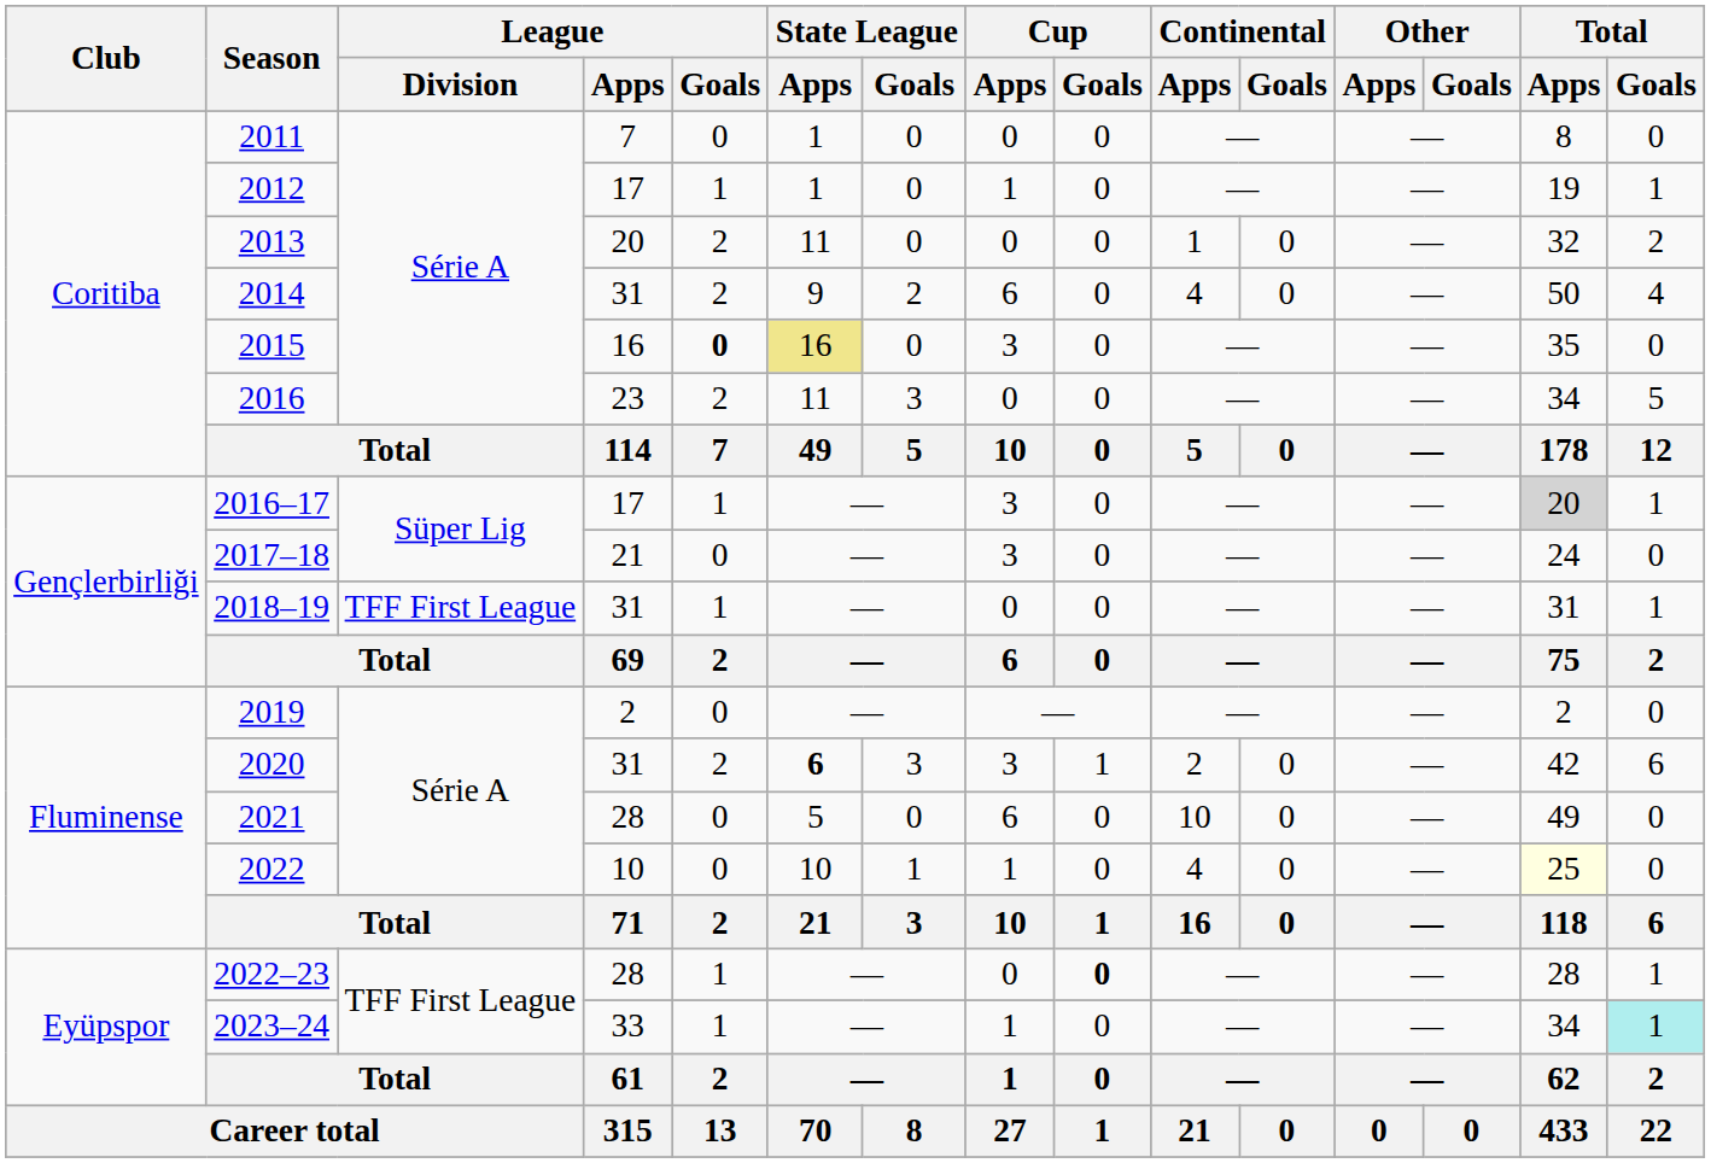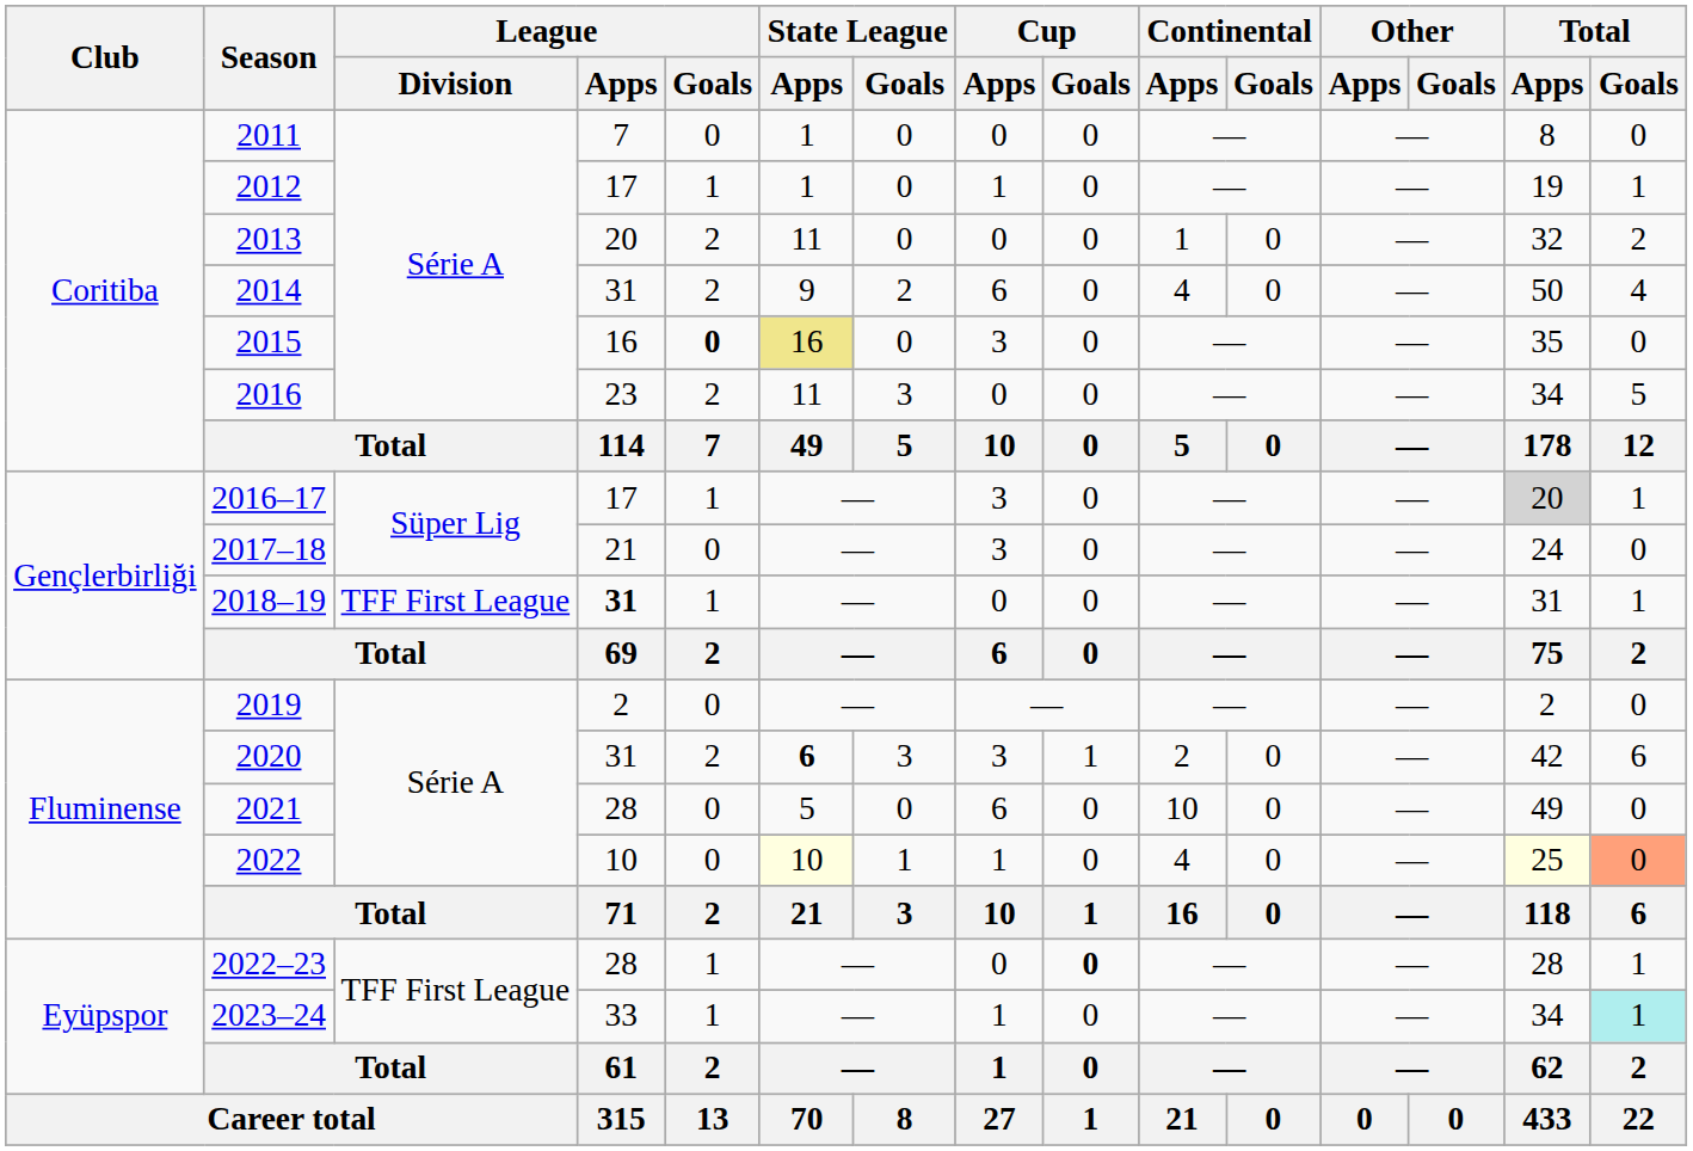2018–19 | League / Apps: normal -> bold
2022 | State League / Apps: no background -> lightyellow background
2022 | Total / Goals: no background -> lightsalmon background
